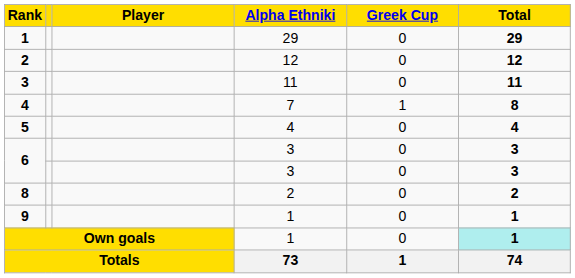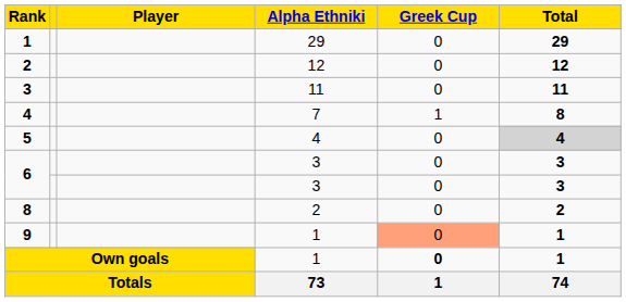5 | Total: no background -> lightgrey background
9 | Greek Cup: no background -> lightsalmon background
Own goals | Greek Cup: normal -> bold
Own goals | Total: paleturquoise background -> no background
